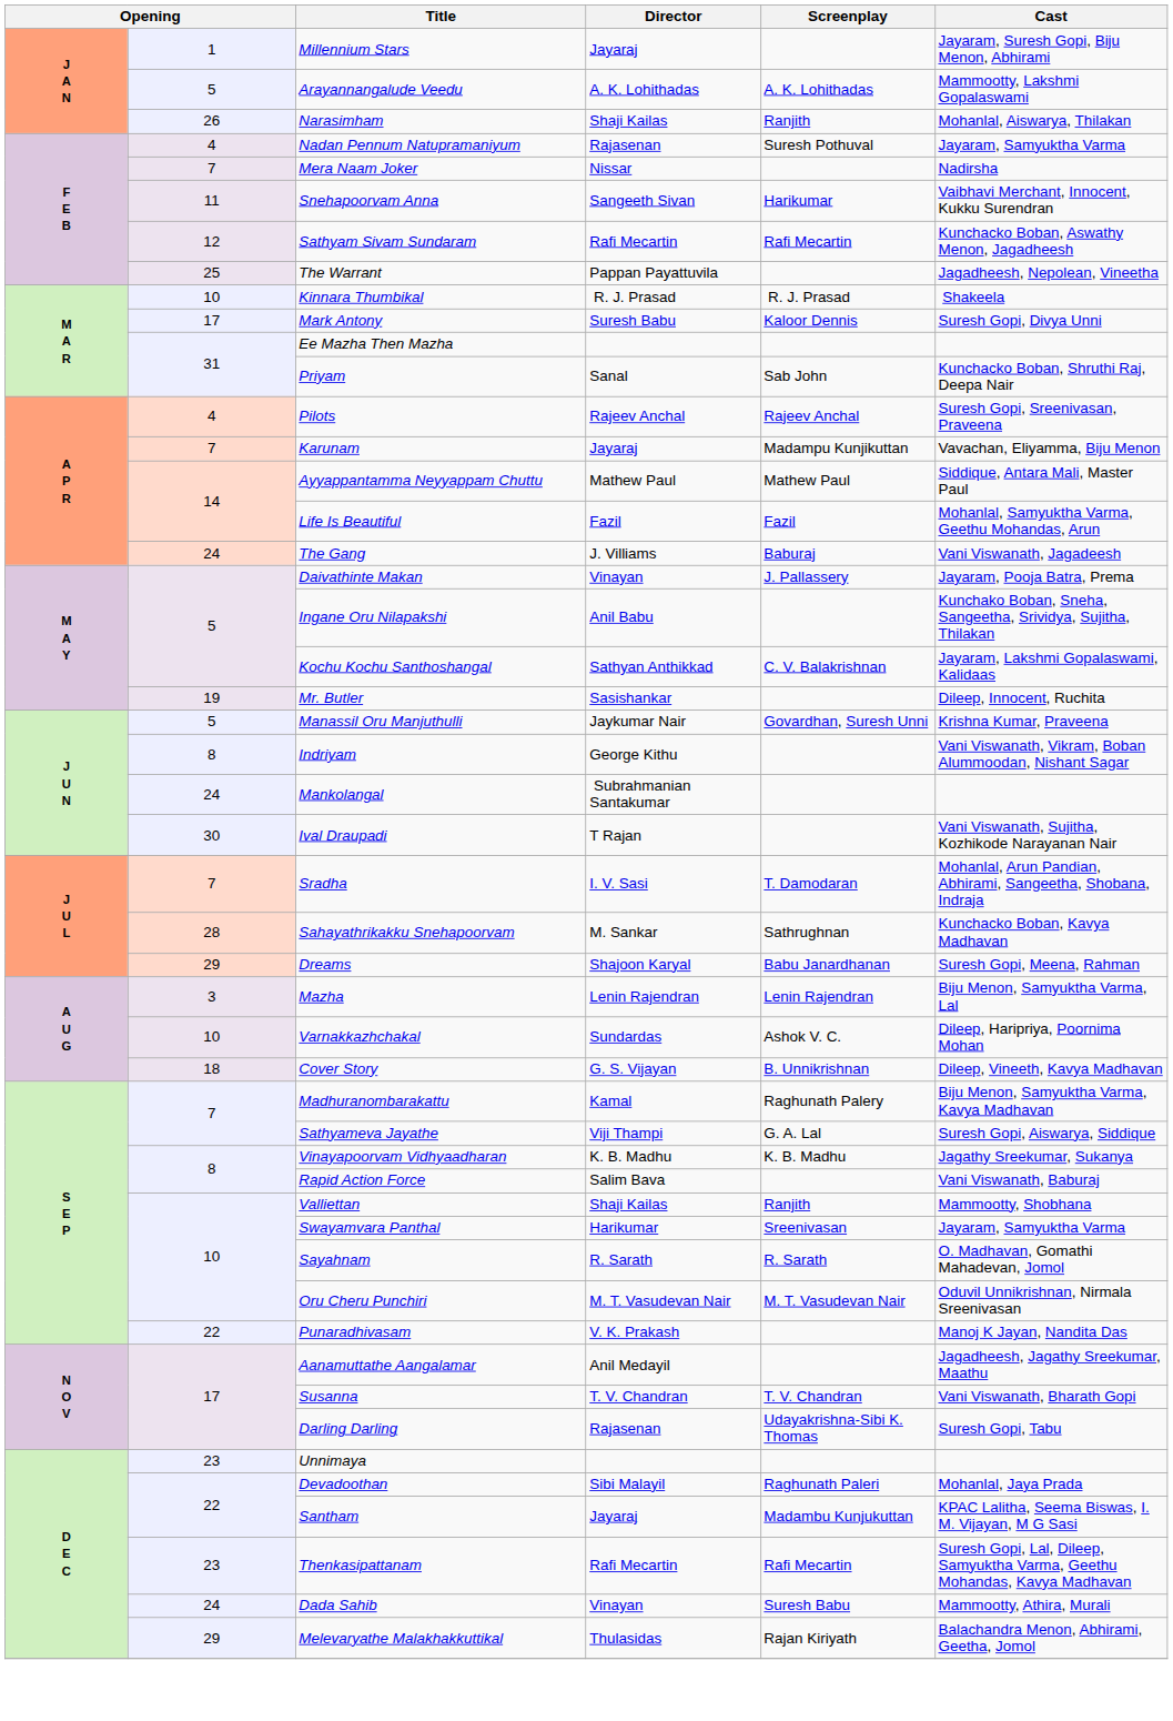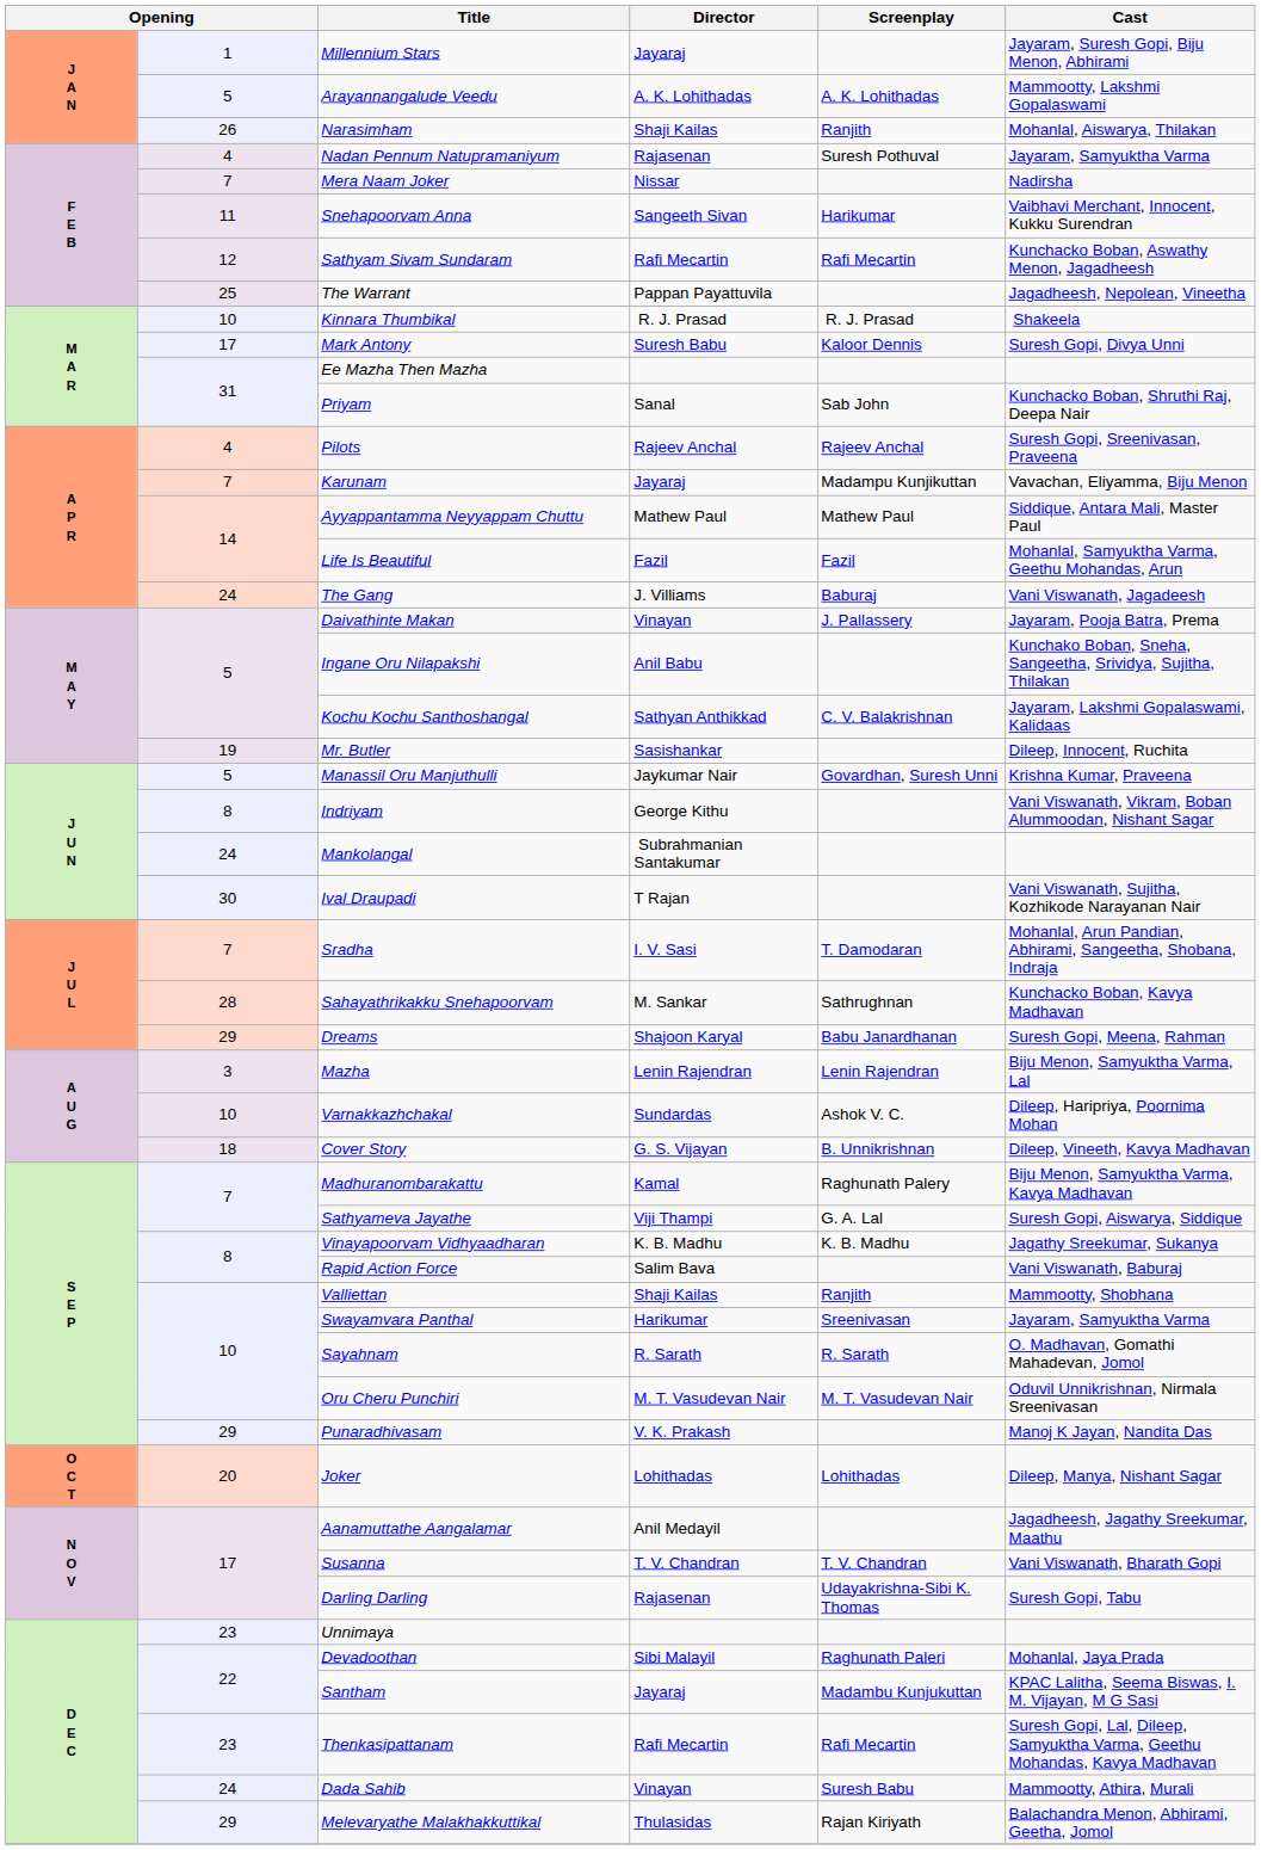Punaradhivasam | column 2: 22 -> 29
+ row: O C T | 20 | Joker | Lohithadas | Lohithadas | Dileep, Manya, Nishant Sagar
